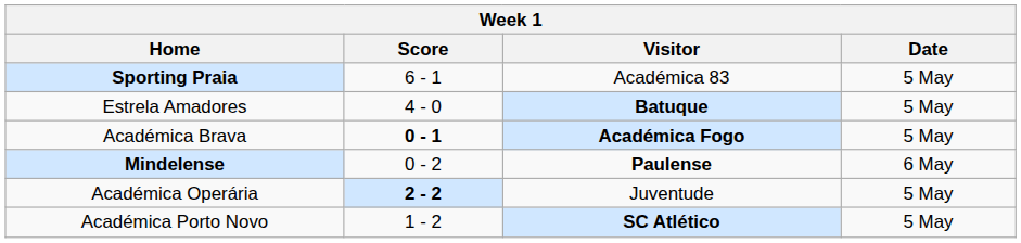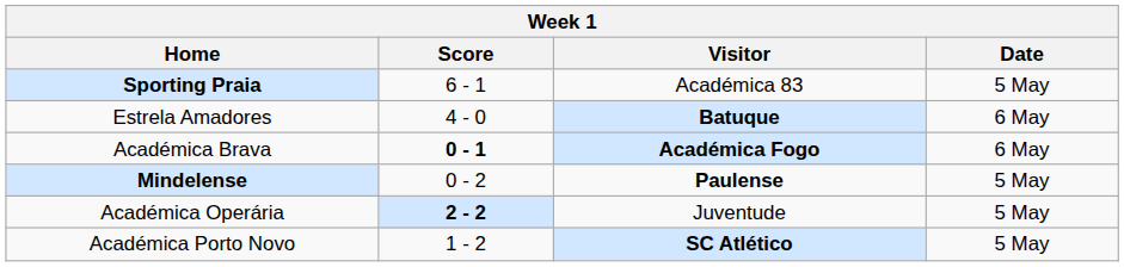Estrela Amadores | Date: 5 May -> 6 May
Académica Brava | Date: 5 May -> 6 May
Mindelense | Date: 6 May -> 5 May
